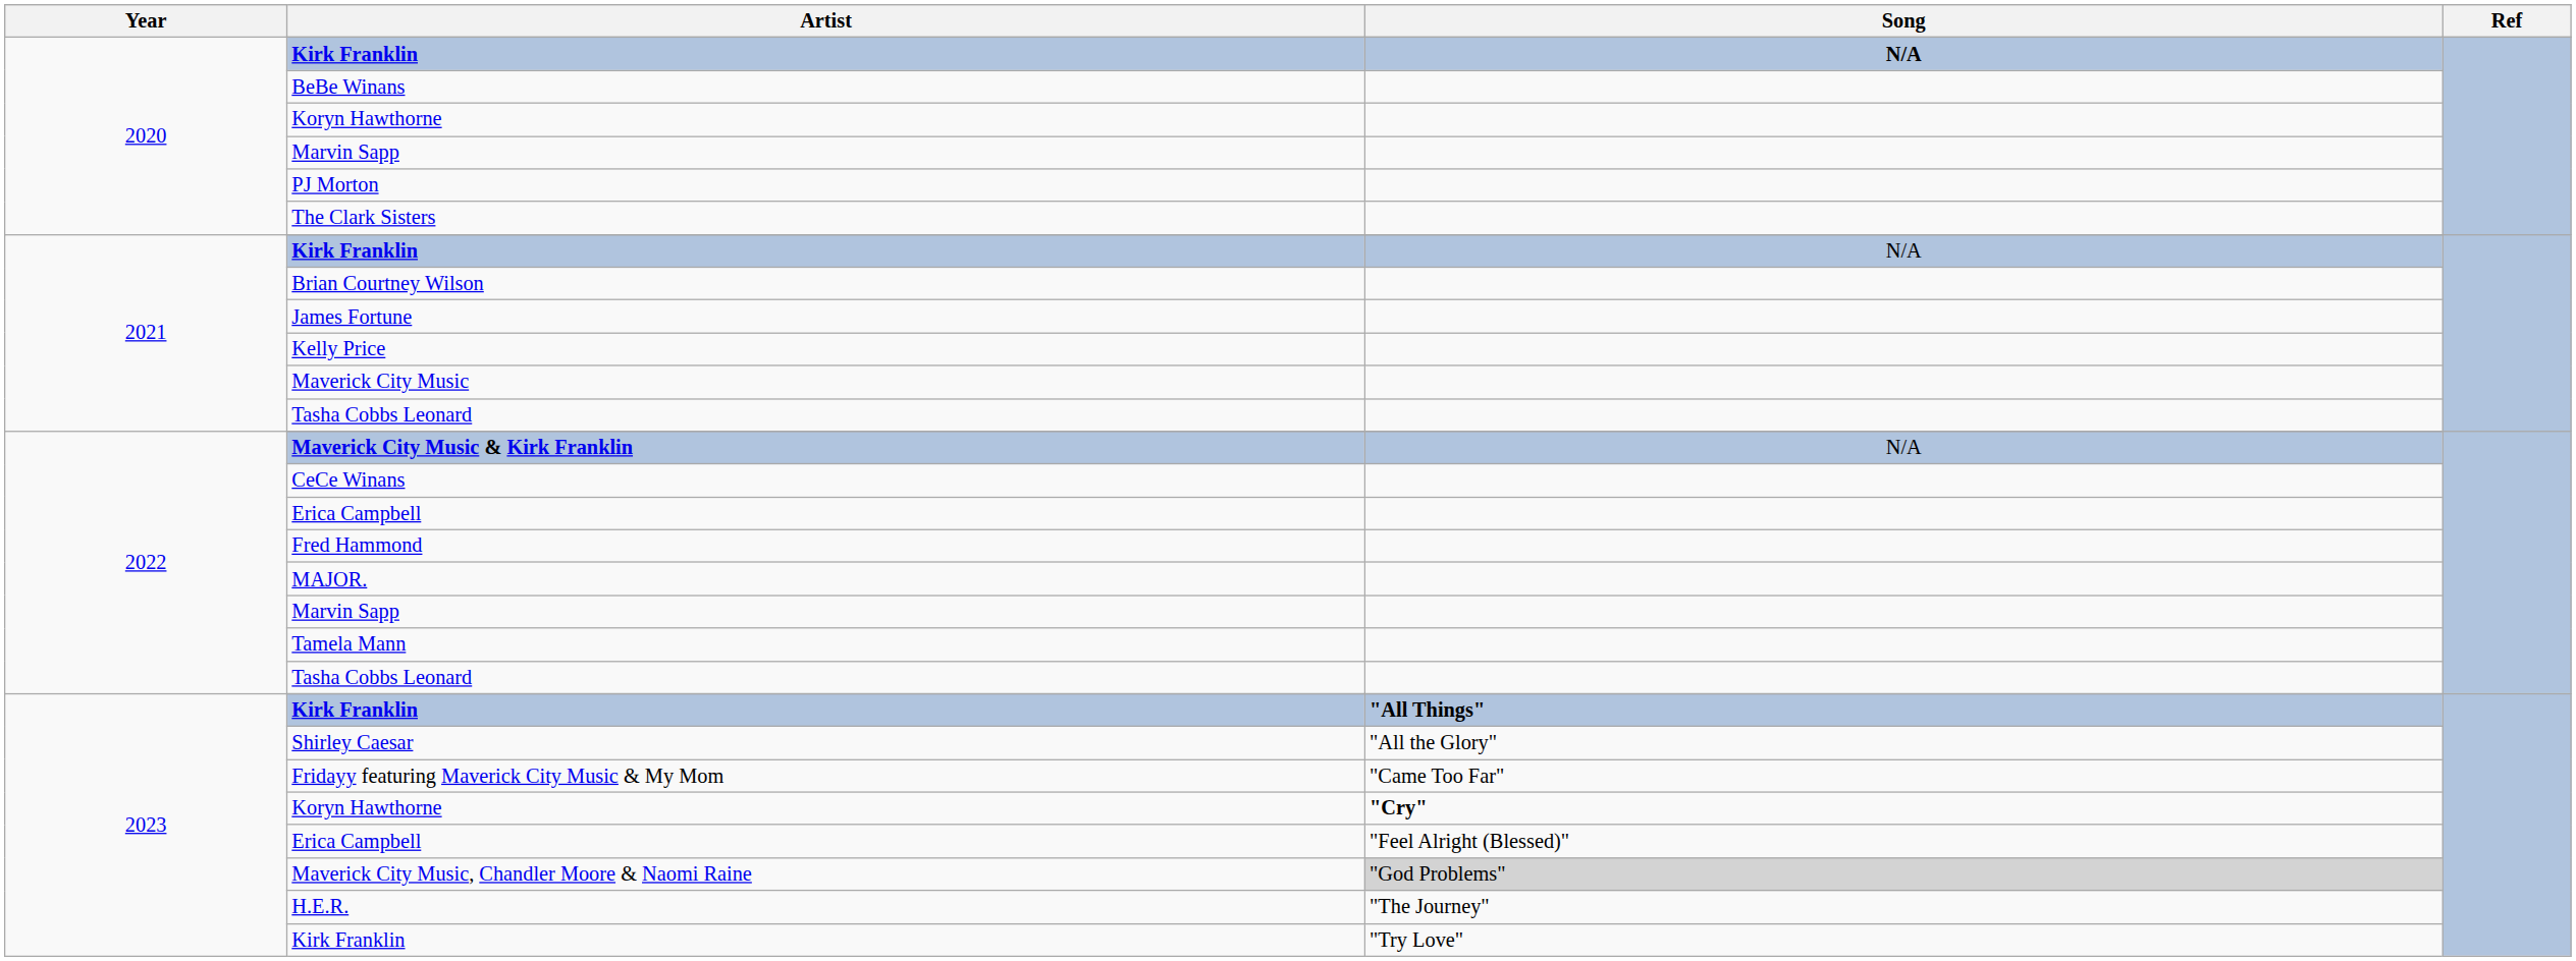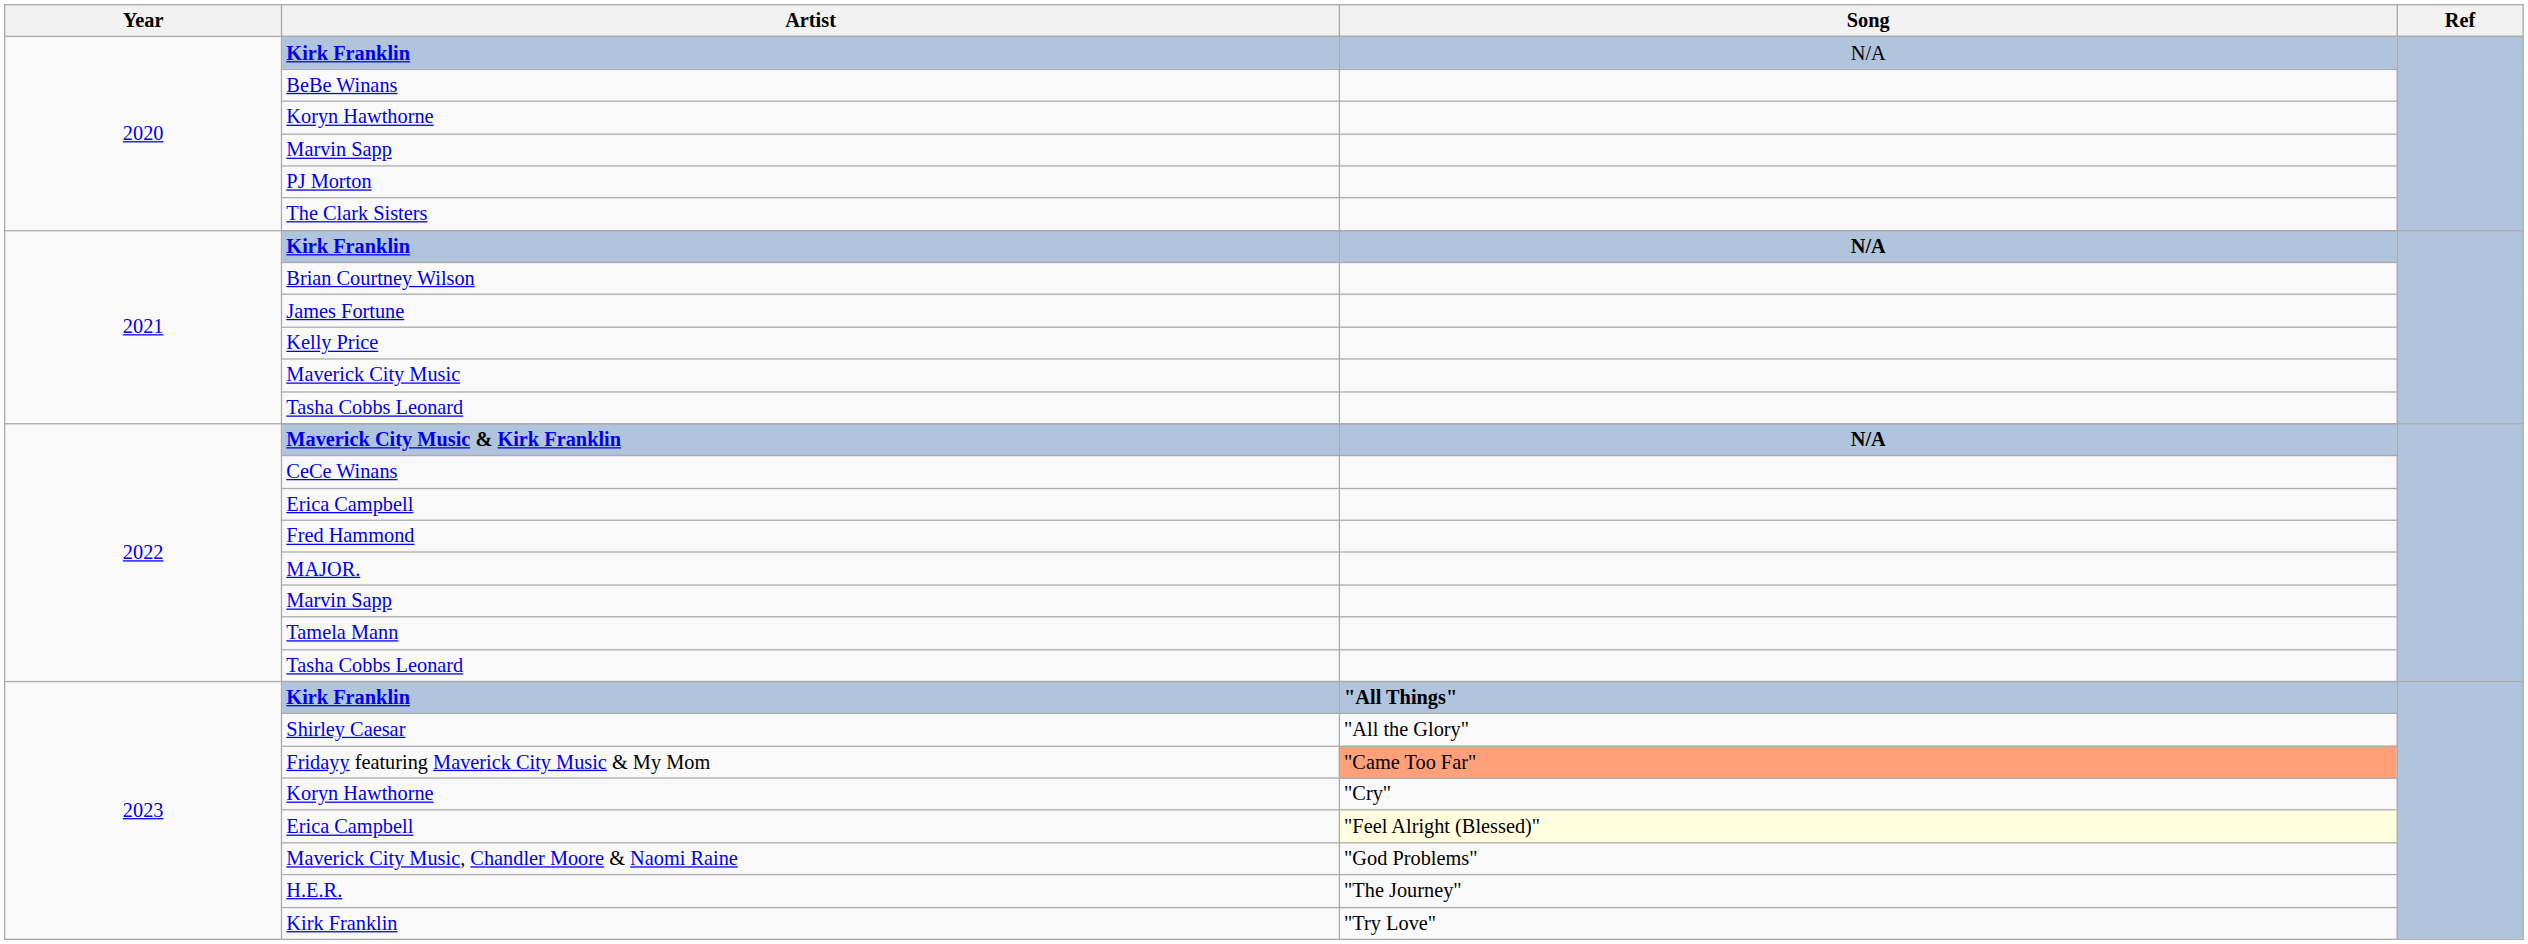2020 / Kirk Franklin | Song: bold -> normal
2021 / Kirk Franklin | Song: normal -> bold
Maverick City Music & Kirk Franklin | Song: normal -> bold
Fridayy featuring Maverick City Music & My Mom | Song: no background -> lightsalmon background
2023 / Koryn Hawthorne | Song: bold -> normal
2023 / Erica Campbell | Song: no background -> lightyellow background
Maverick City Music, Chandler Moore & Naomi Raine | Song: lightgrey background -> no background
